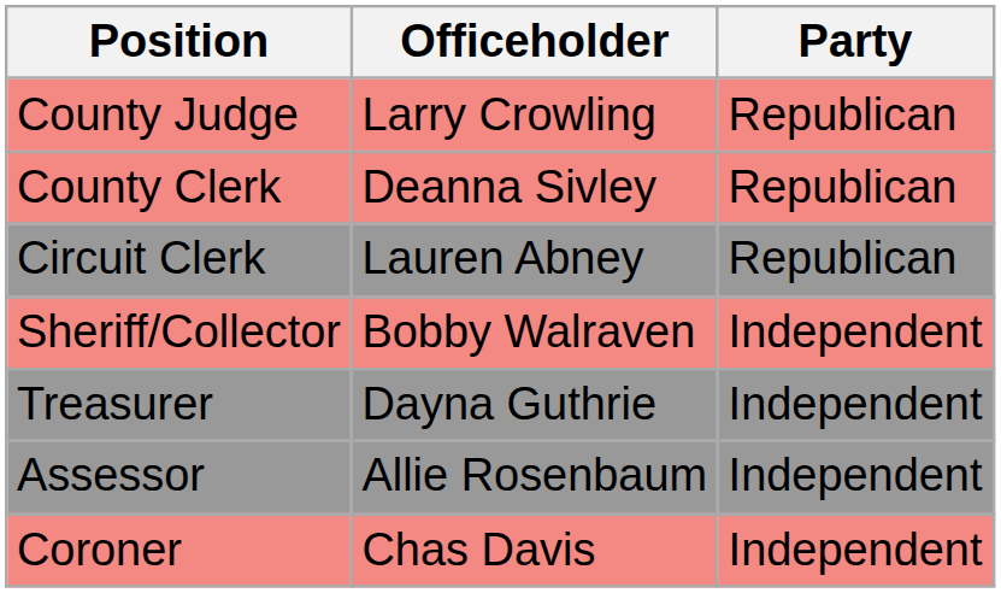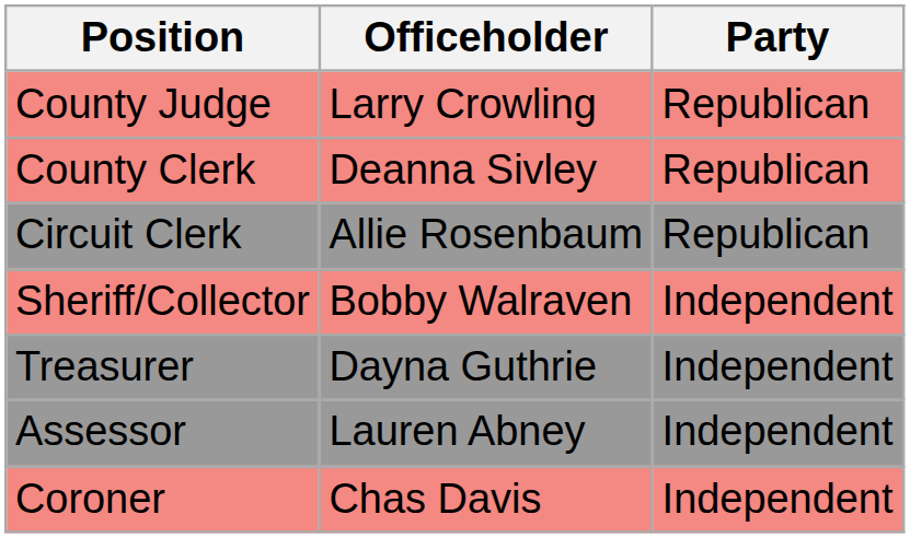Circuit Clerk | Officeholder: Lauren Abney -> Allie Rosenbaum
Assessor | Officeholder: Allie Rosenbaum -> Lauren Abney
